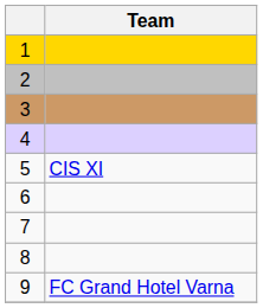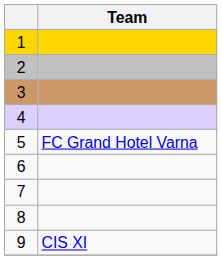5 | Team: CIS XI -> FC Grand Hotel Varna
9 | Team: FC Grand Hotel Varna -> CIS XI
